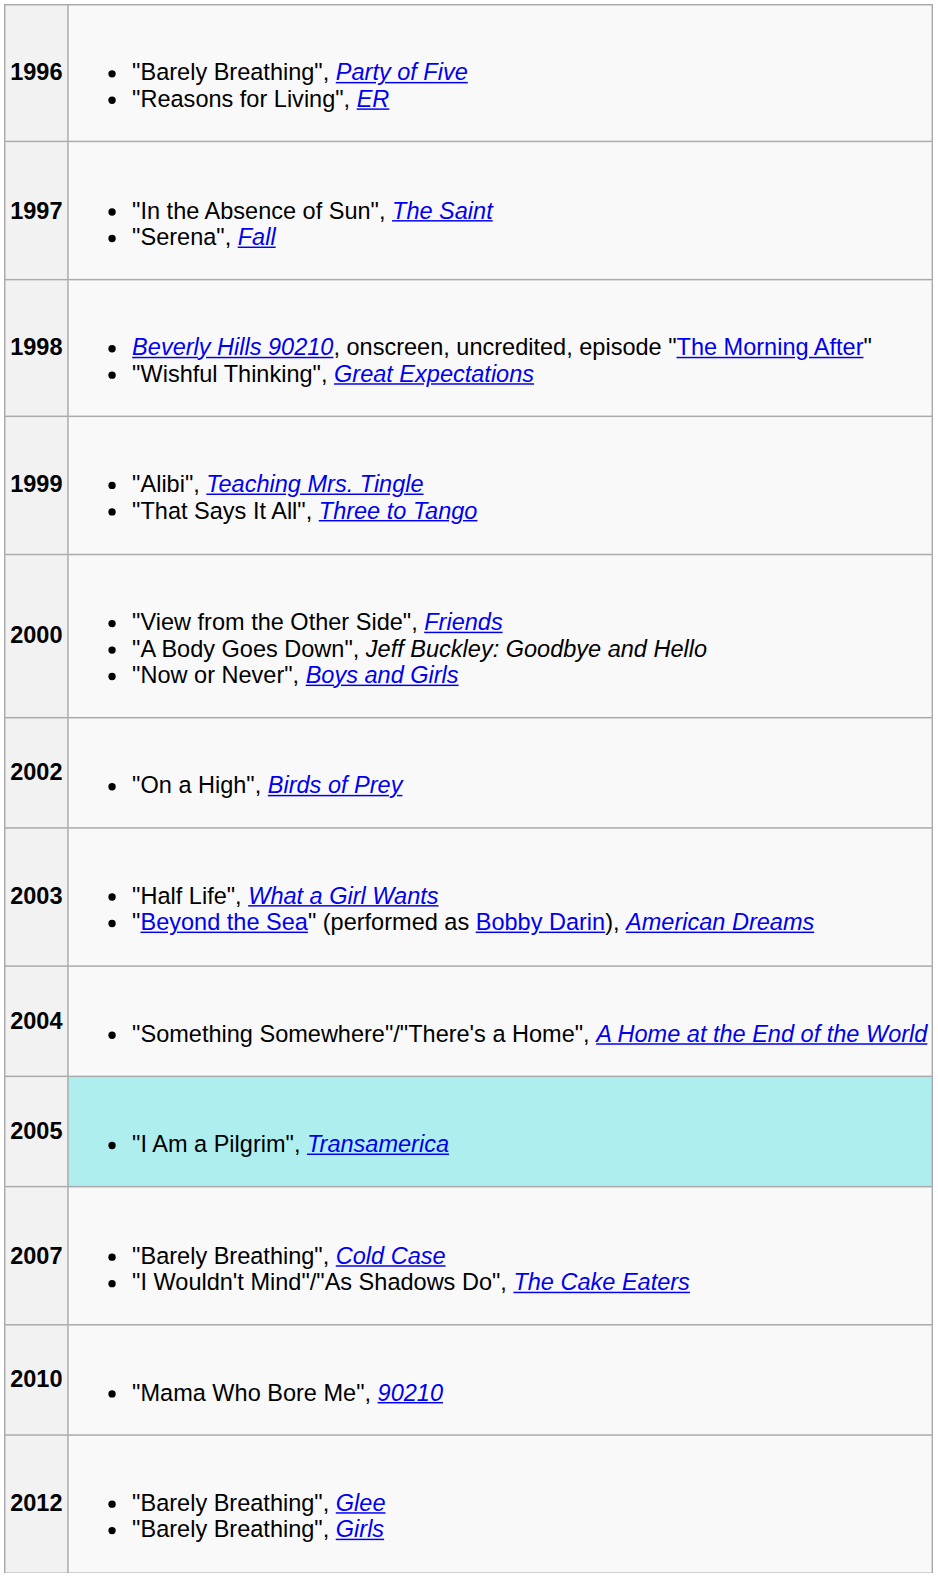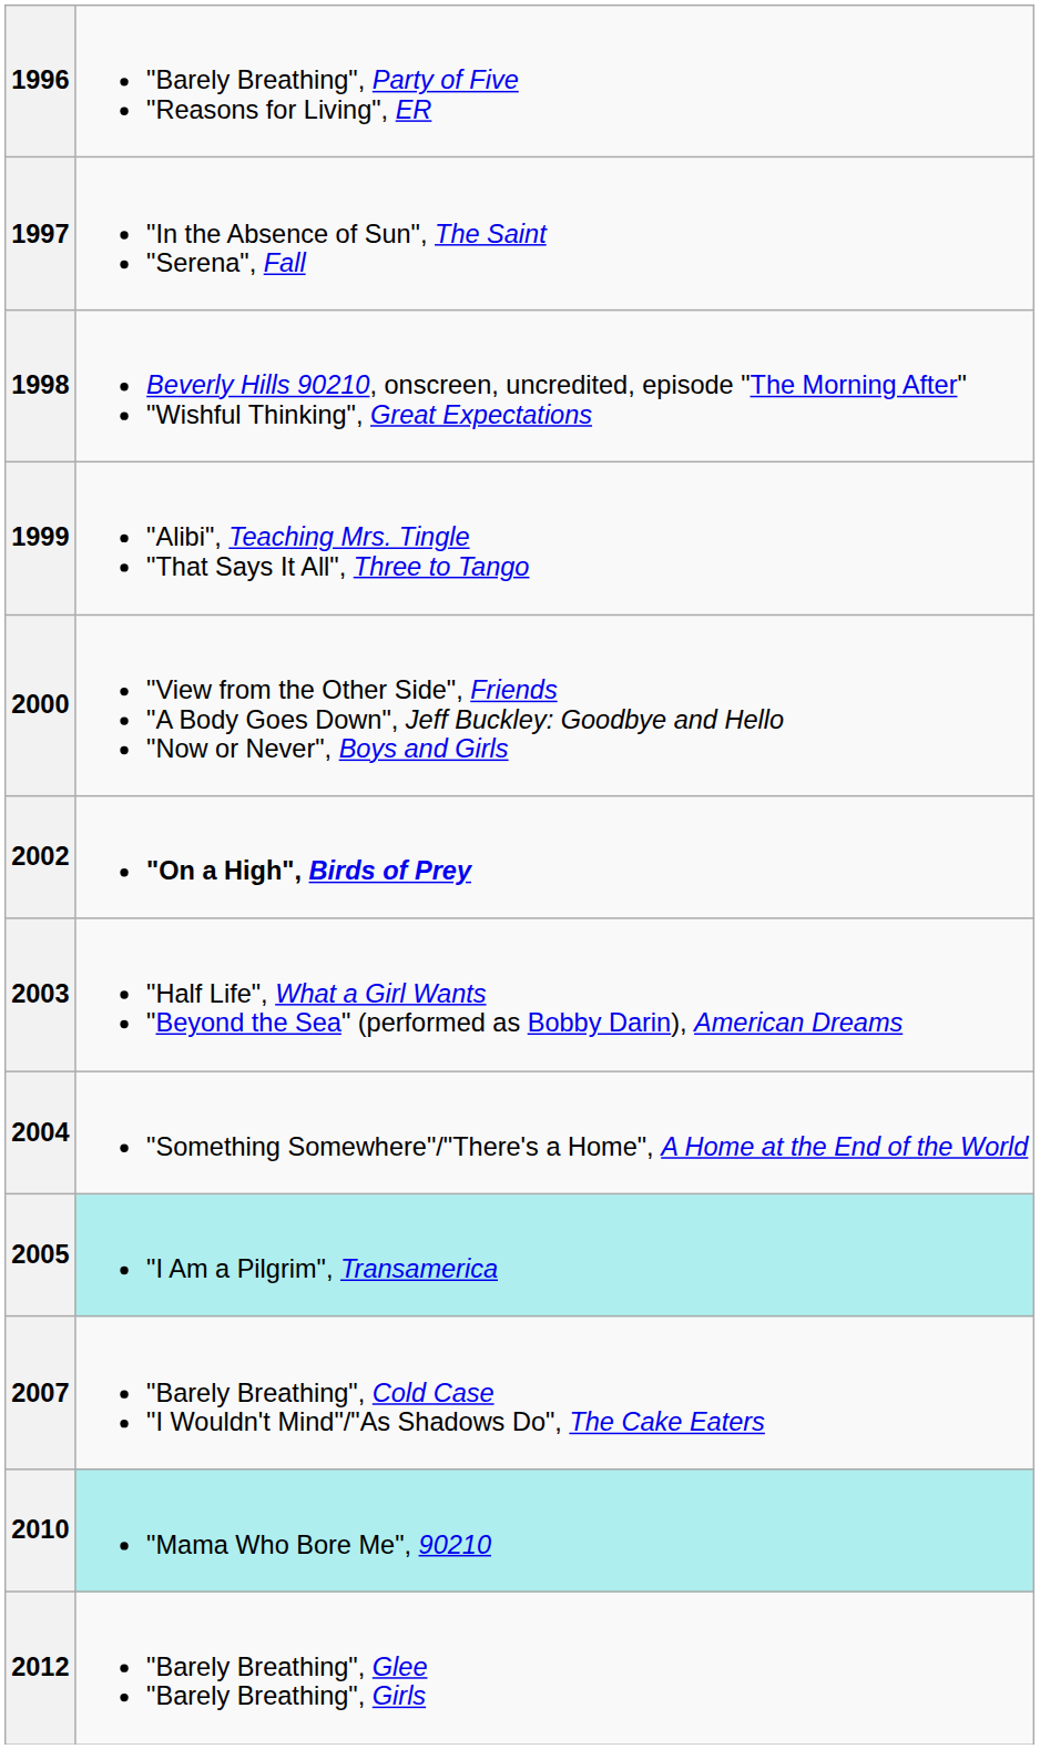2002 | column 2: normal -> bold
2010 | column 2: no background -> paleturquoise background
